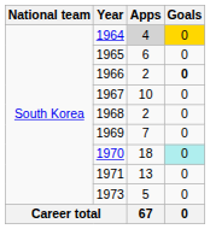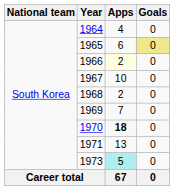1964 | Apps: lightgrey background -> no background
1964 | Goals: gold background -> no background
1965 | Goals: no background -> khaki background
1966 | Apps: no background -> lightyellow background
1966 | Goals: bold -> normal
1970 | Apps: normal -> bold
1970 | Goals: paleturquoise background -> no background
1973 | Apps: no background -> paleturquoise background
